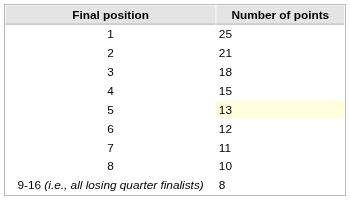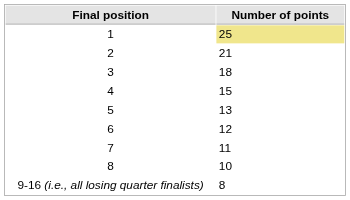1 | Number of points: no background -> khaki background
5 | Number of points: lightyellow background -> no background
